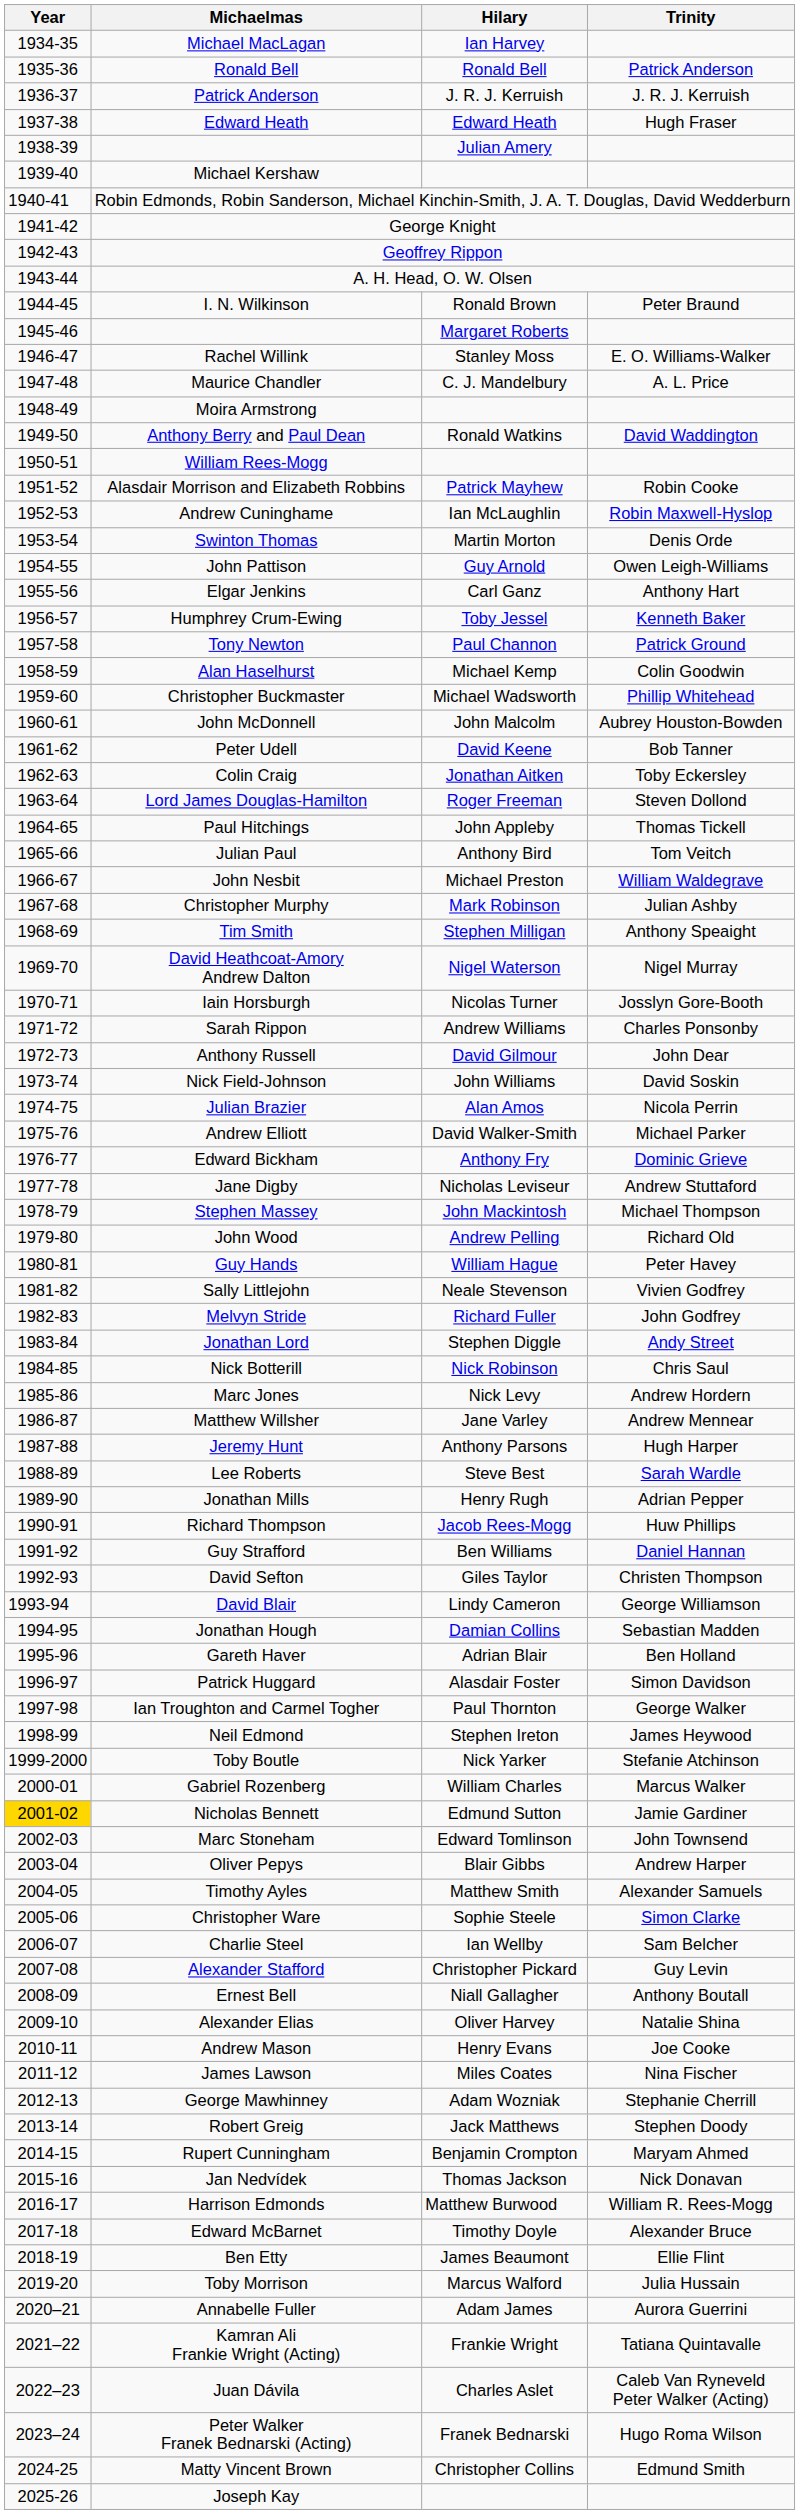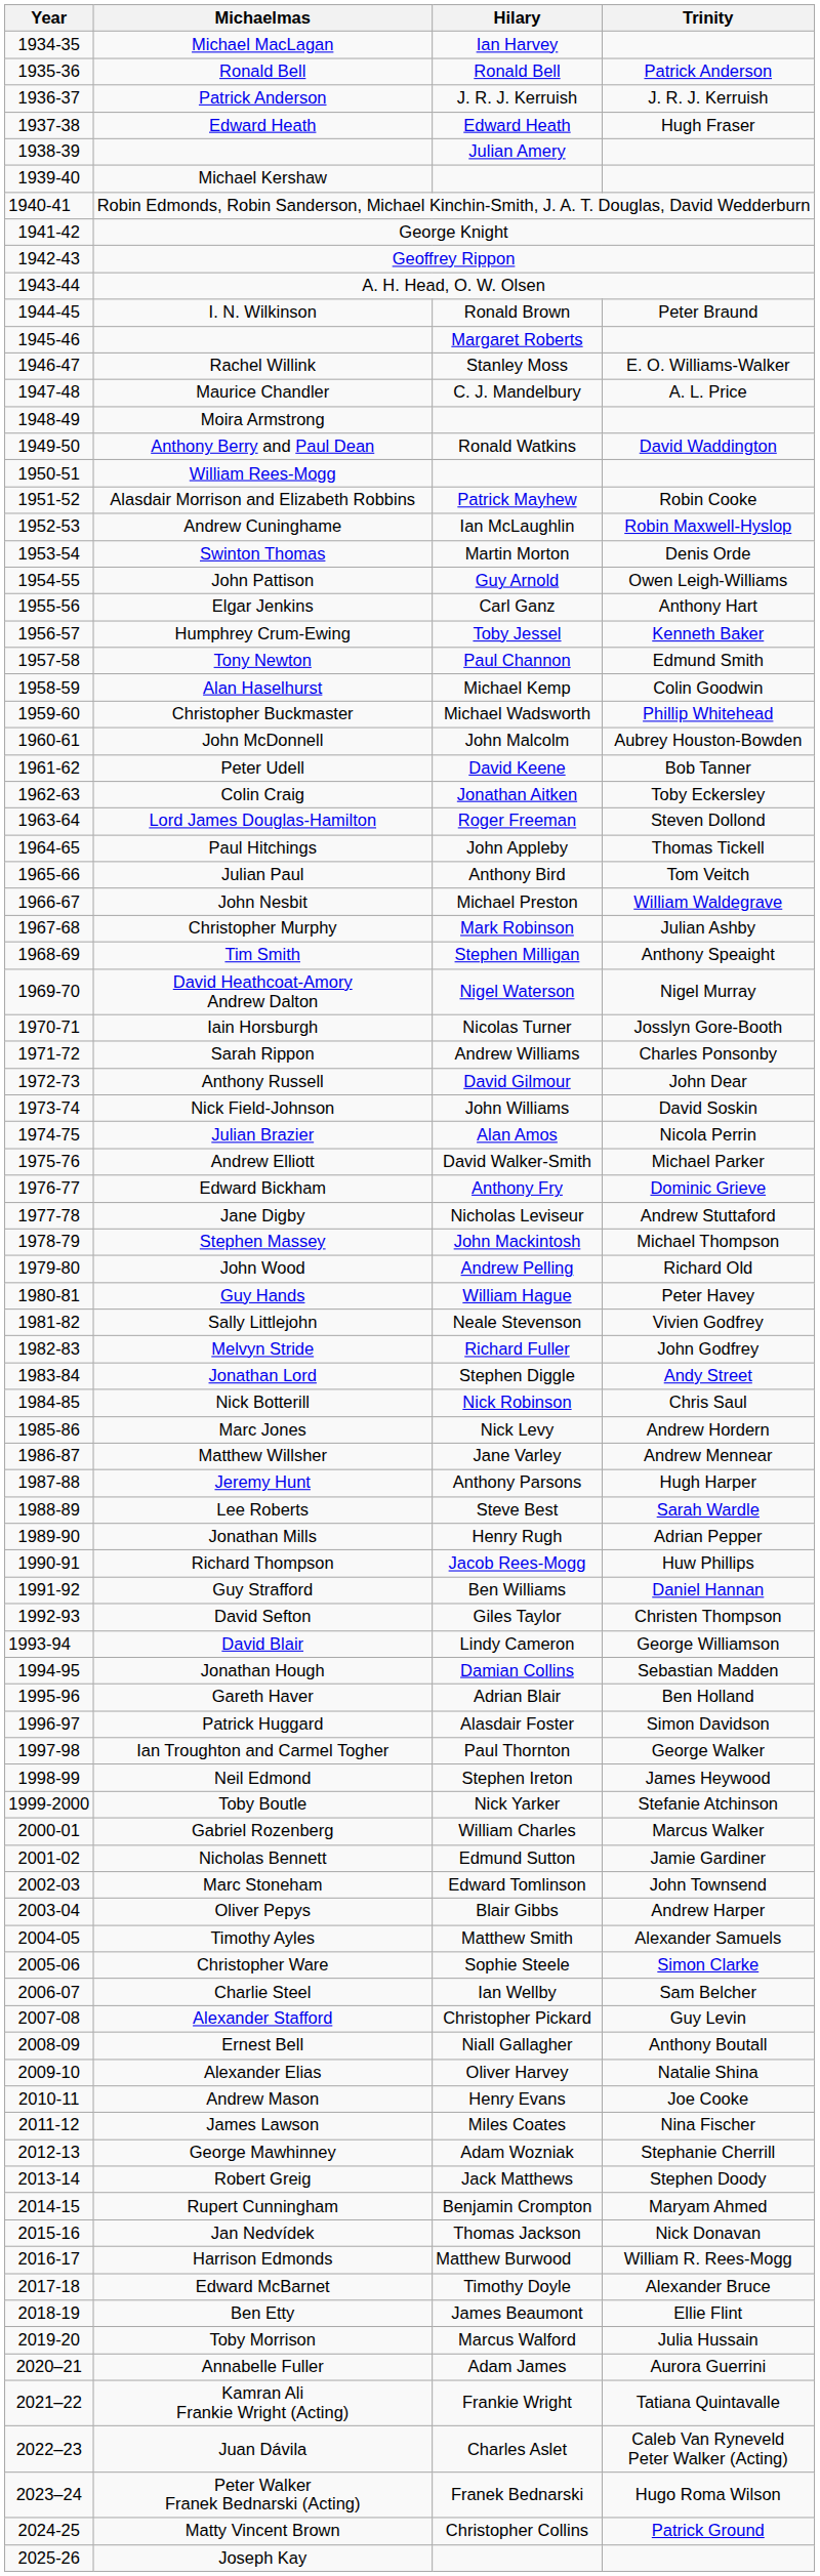Tony Newton | Trinity: Patrick Ground -> Edmund Smith
Nicholas Bennett | Year: gold background -> no background
Matty Vincent Brown | Trinity: Edmund Smith -> Patrick Ground
